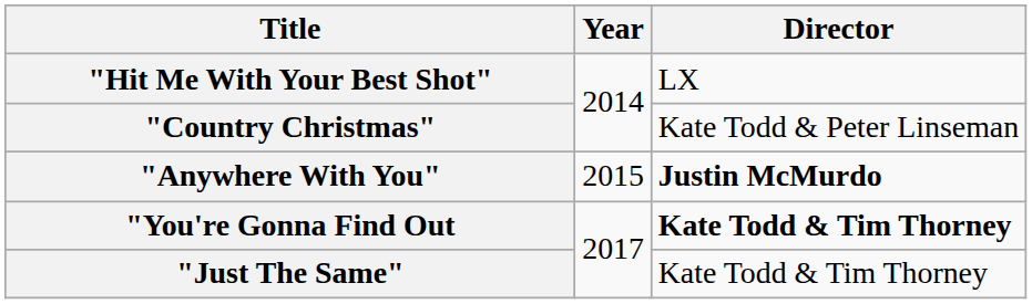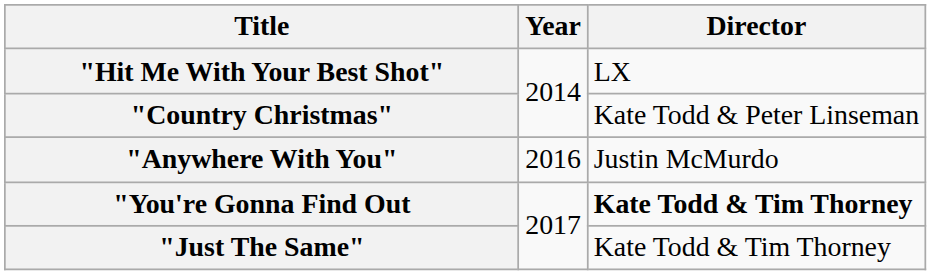"Anywhere With You" | Year: 2015 -> 2016
"Anywhere With You" | Director: bold -> normal
